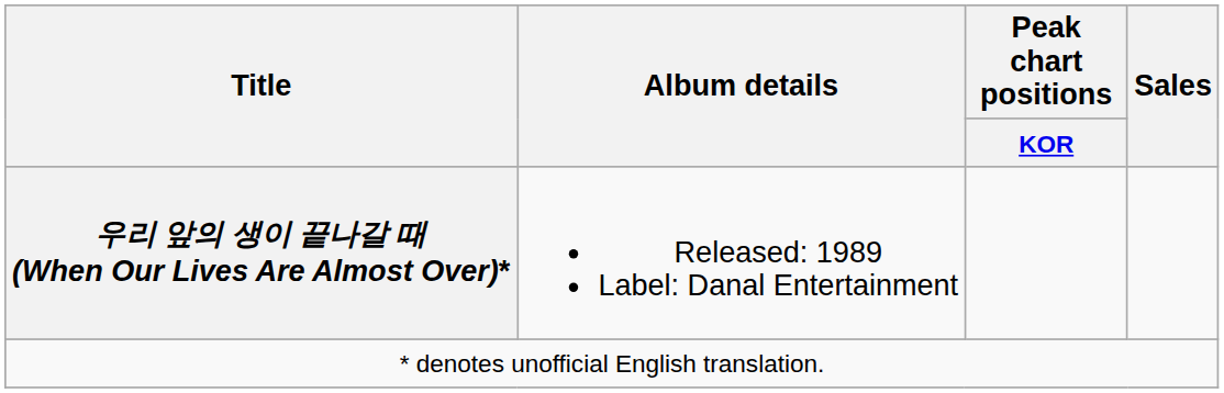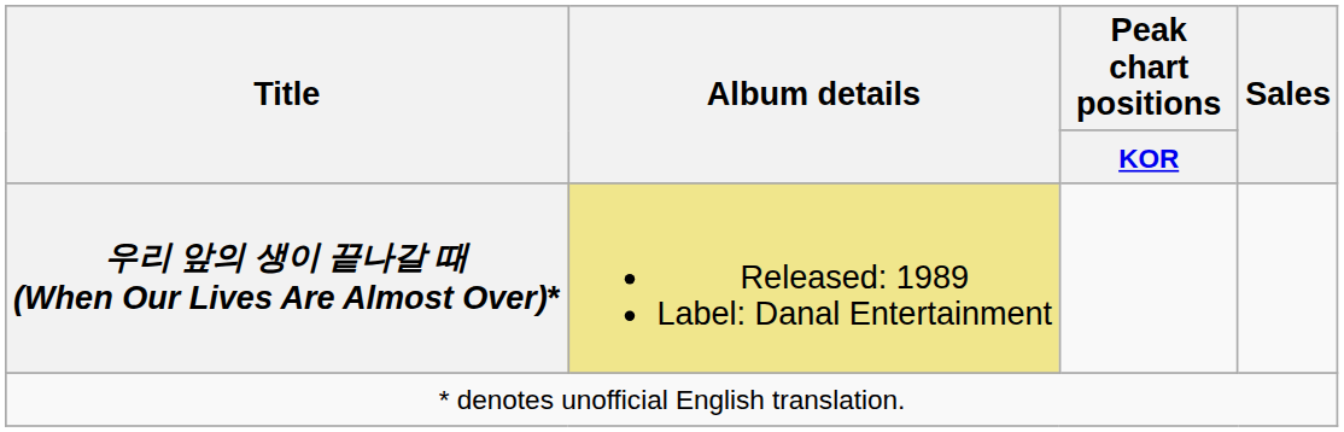우리 앞의 생이 끝나갈 때 (When Our Lives Are Almost Over)* | Album details: no background -> khaki background
